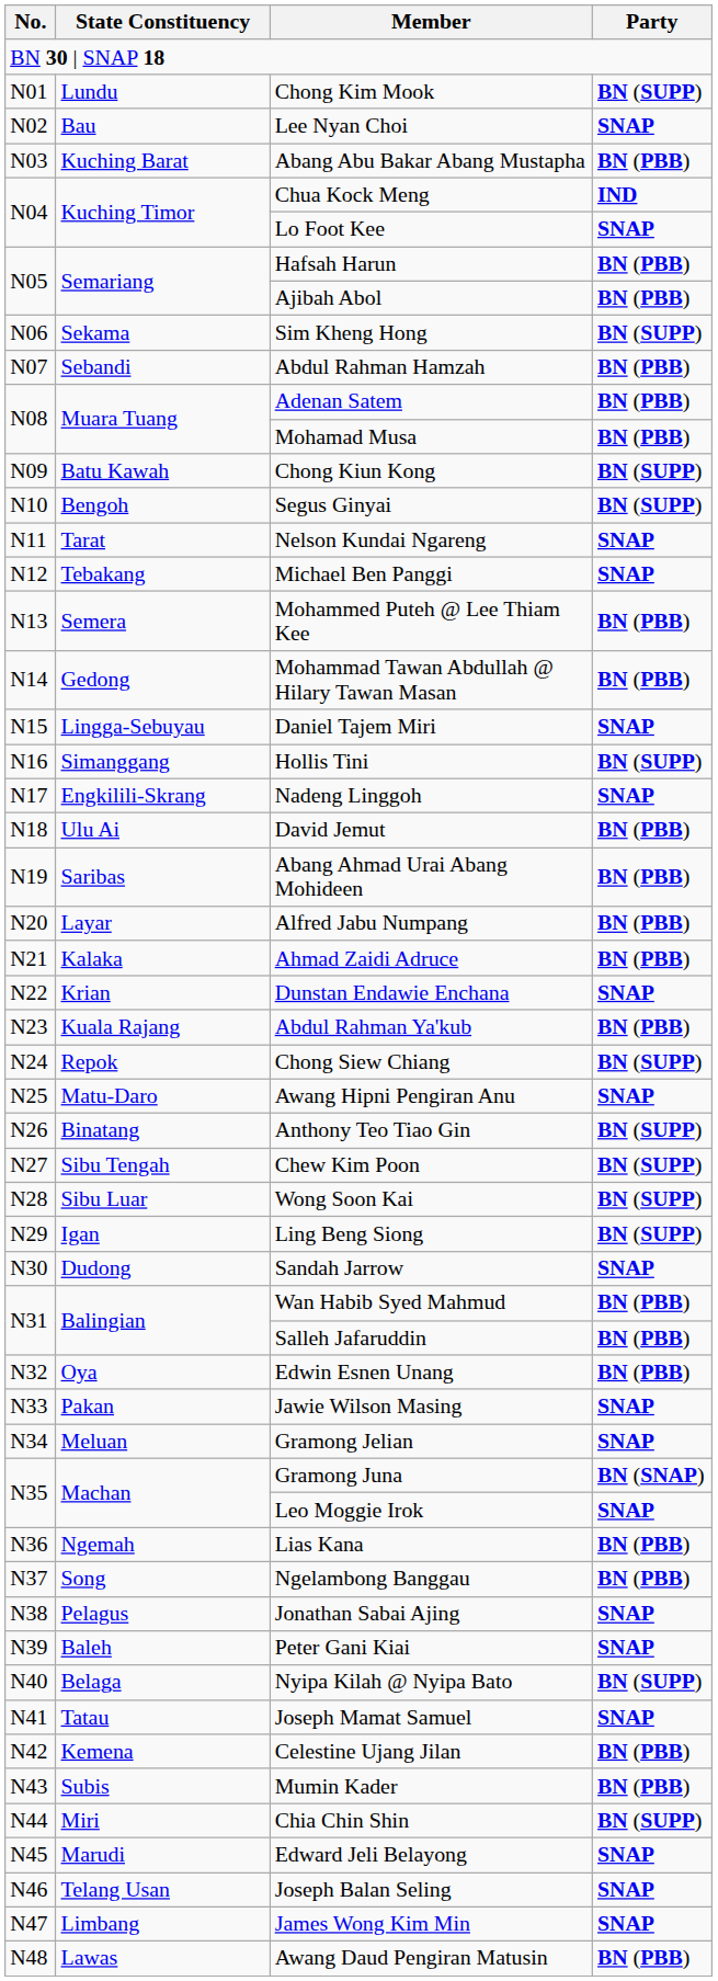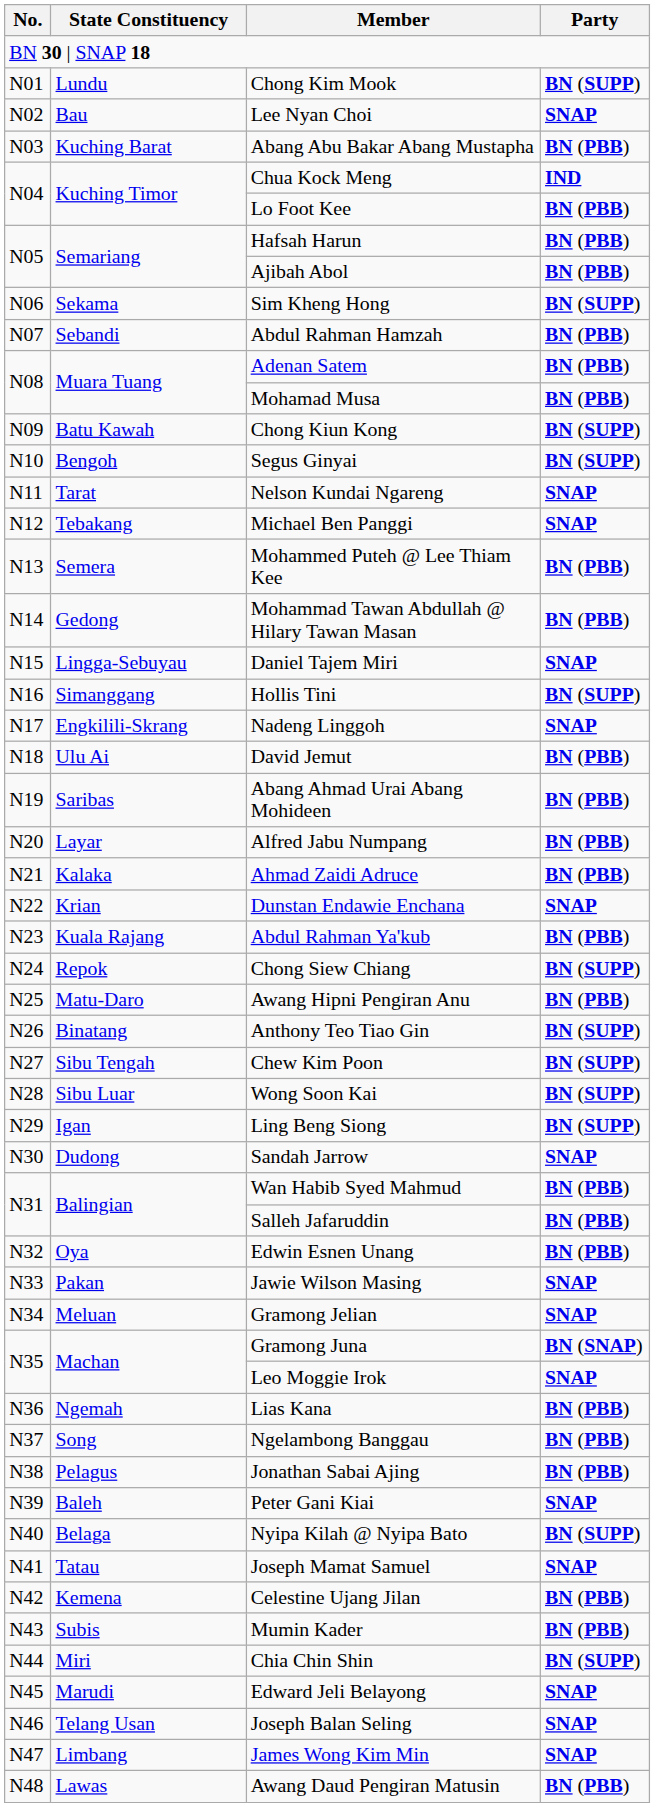Lo Foot Kee | Party: SNAP -> BN (PBB)
Awang Hipni Pengiran Anu | Party: SNAP -> BN (PBB)
Jonathan Sabai Ajing | Party: SNAP -> BN (PBB)
